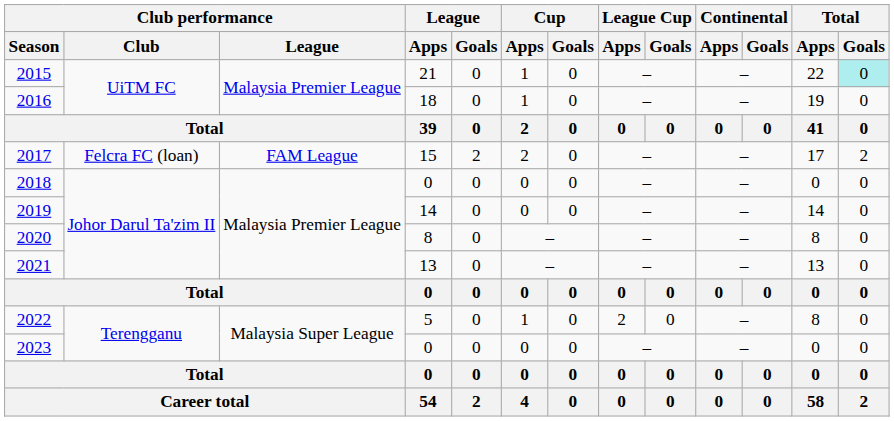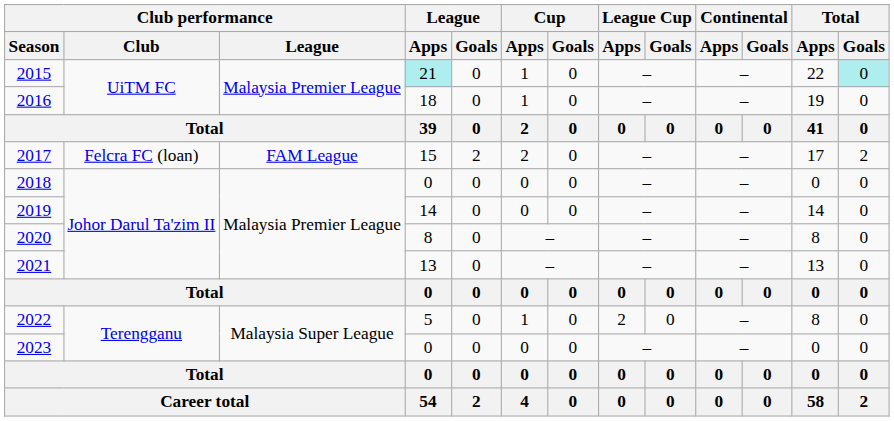2015 | League / Apps: no background -> paleturquoise background
